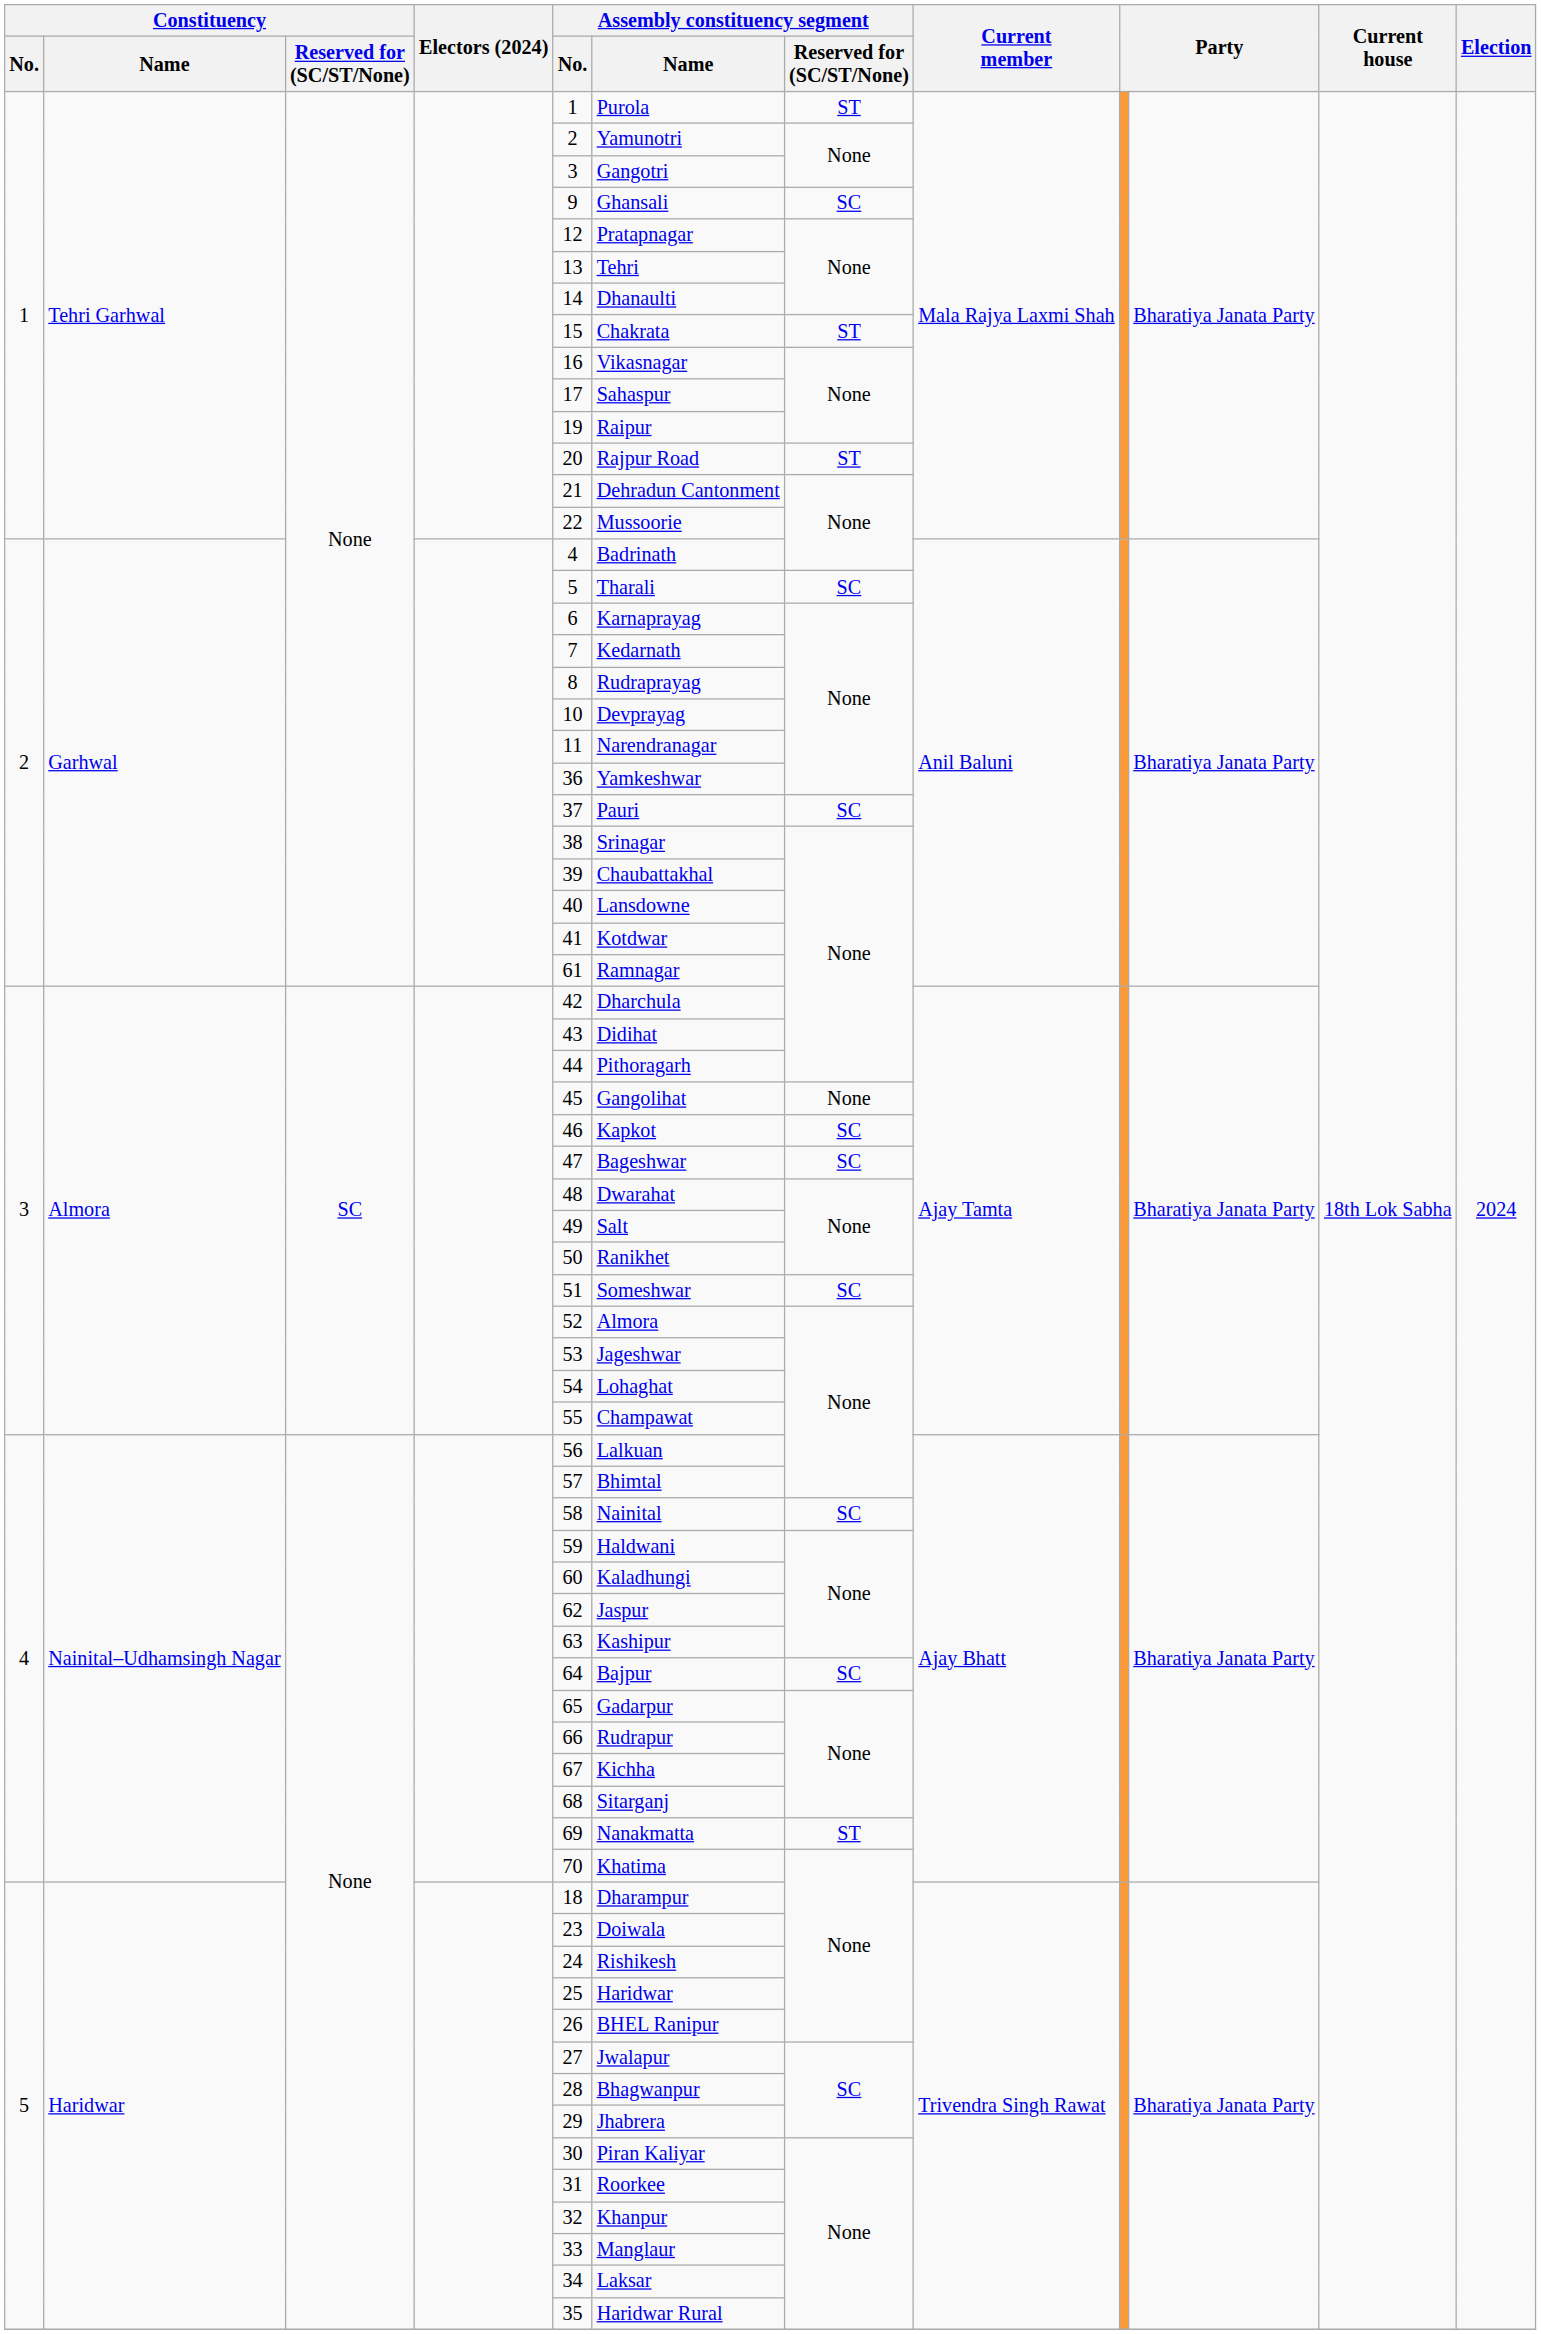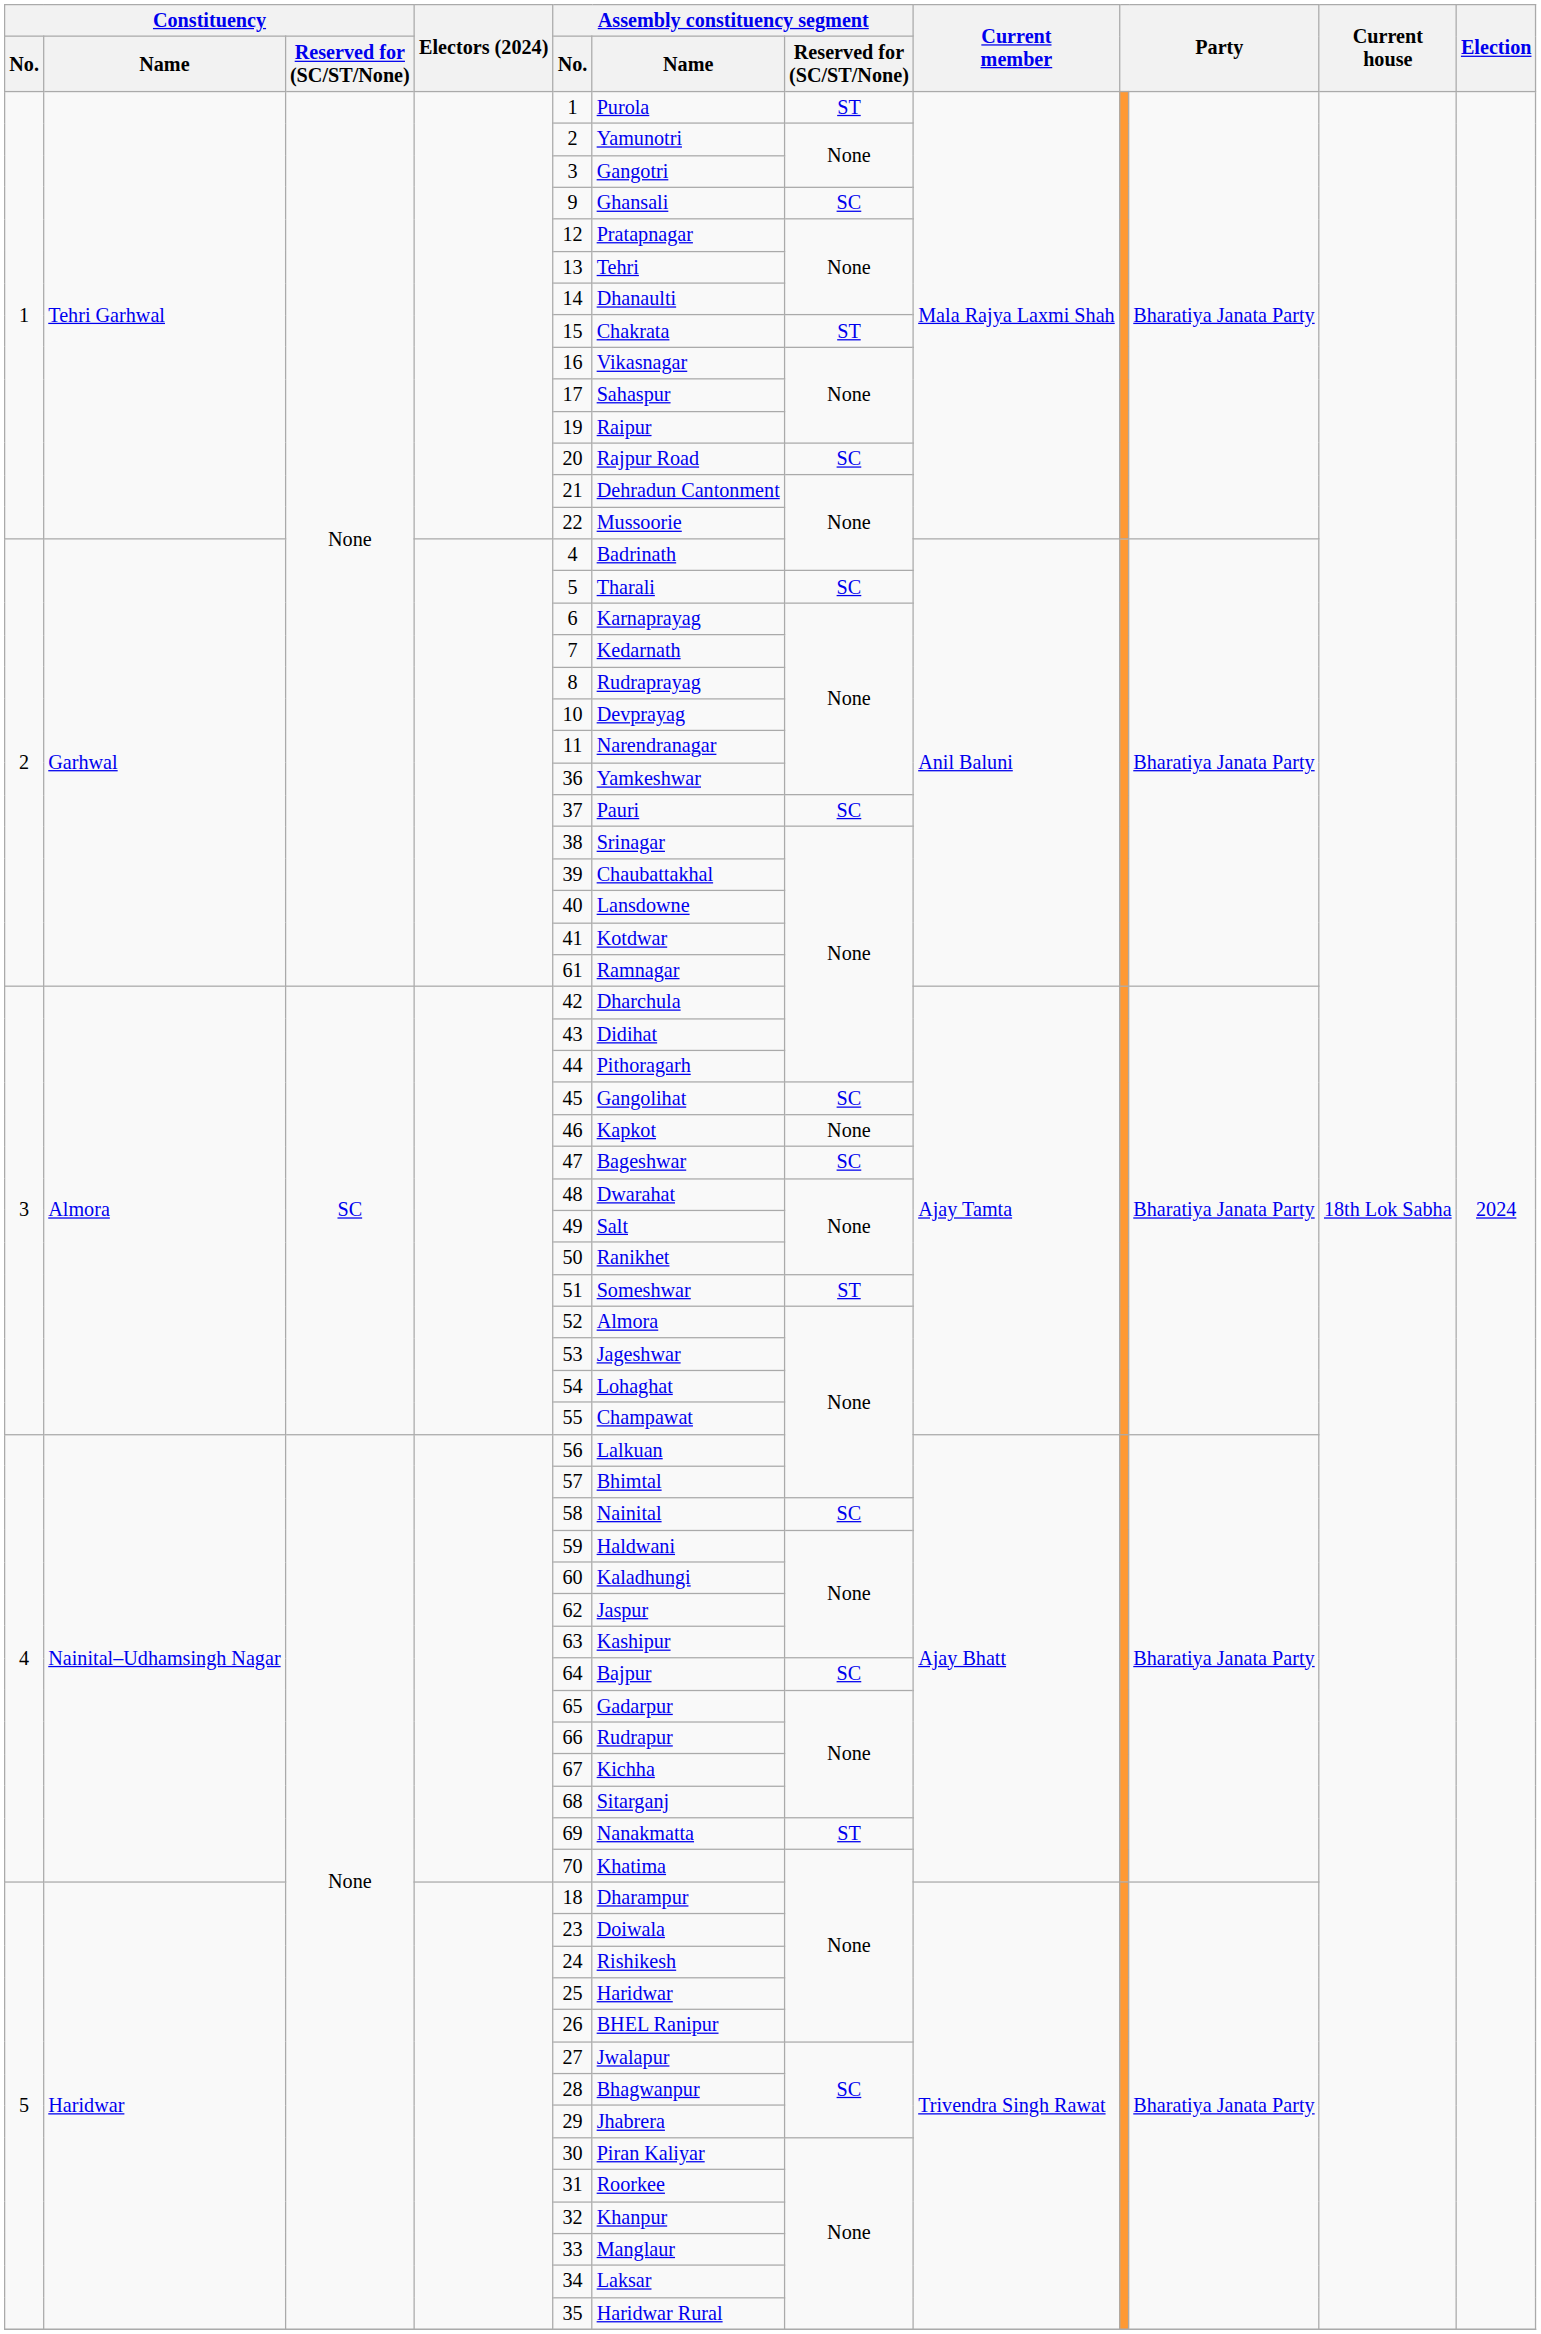row 14 | Assembly constituency segment / Reserved for (SC/ST/None): ST -> SC
row 34 | Assembly constituency segment / Reserved for (SC/ST/None): None -> SC
row 35 | Assembly constituency segment / Reserved for (SC/ST/None): SC -> None
row 40 | Assembly constituency segment / Reserved for (SC/ST/None): SC -> ST
